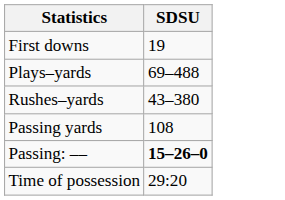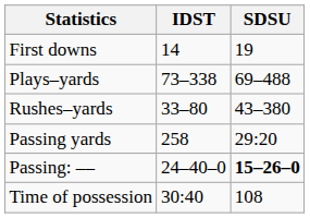+ column: IDST | 14 | 73–338 | 33–80 | 258 | 24–40–0 | 30:40
Passing yards | SDSU: 108 -> 29:20
Time of possession | SDSU: 29:20 -> 108
